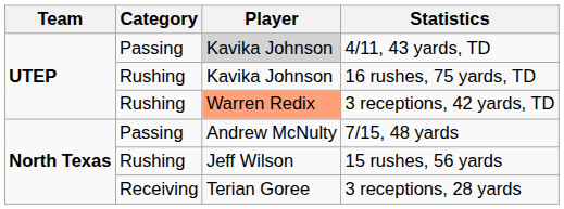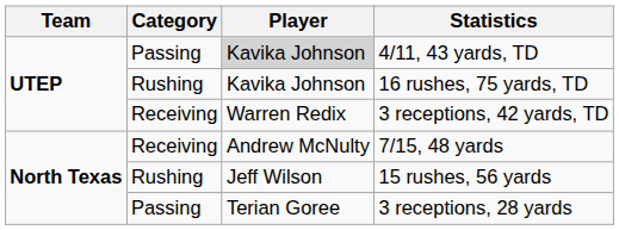3 receptions, 42 yards, TD | Category: Rushing -> Receiving
3 receptions, 42 yards, TD | Player: lightsalmon background -> no background
7/15, 48 yards | Category: Passing -> Receiving
3 receptions, 28 yards | Category: Receiving -> Passing
